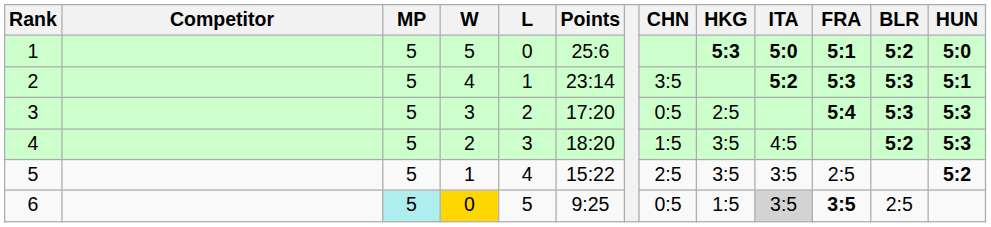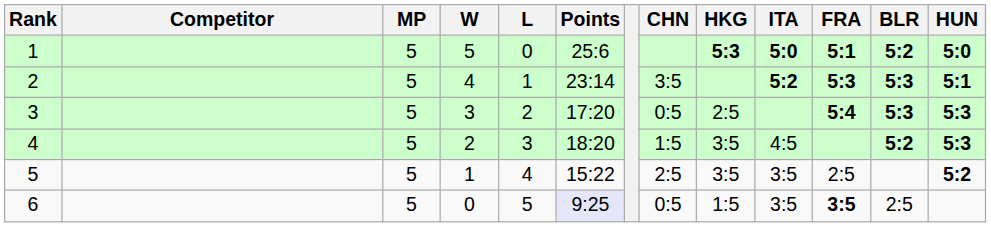6 | MP: paleturquoise background -> no background
6 | W: gold background -> no background
6 | Points: no background -> lavender background
6 | ITA: lightgrey background -> no background
